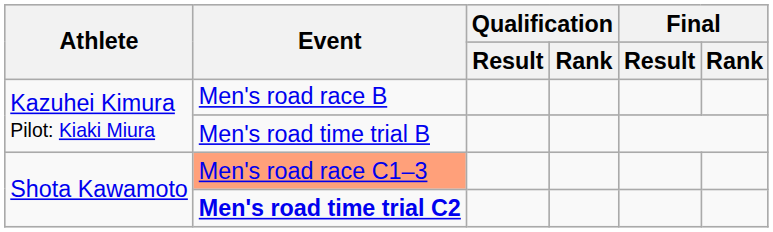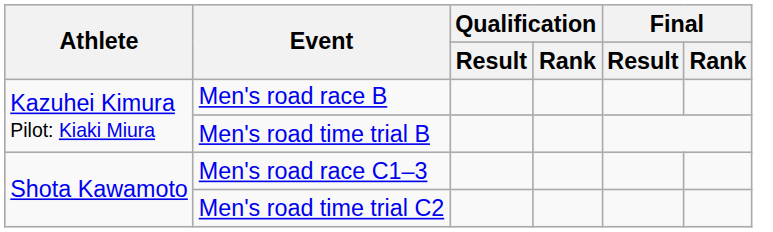Men's road race C1–3 | Event: lightsalmon background -> no background
Men's road time trial C2 | Event: bold -> normal
